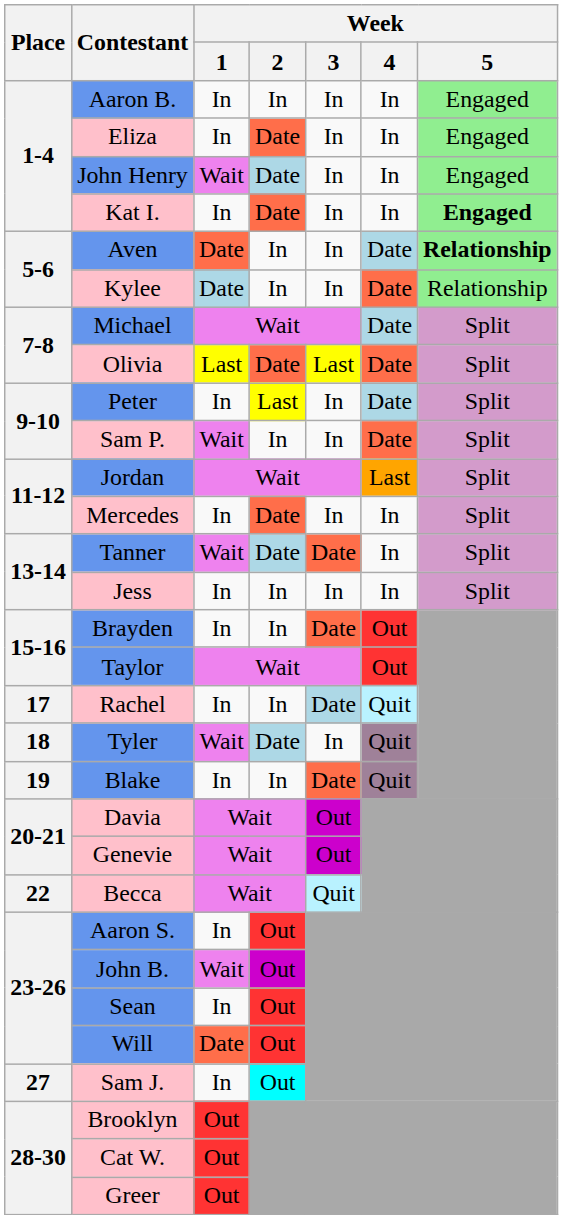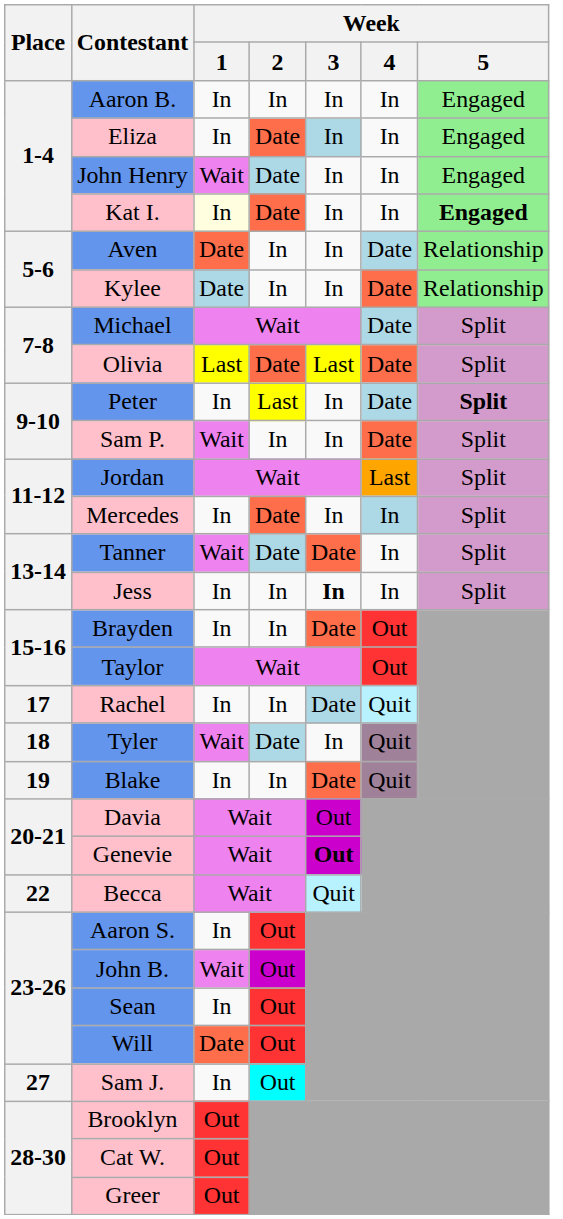Eliza | Week / 3: no background -> lightblue background
Kat I. | Week / 1: no background -> lightyellow background
Aven | Week / 5: bold -> normal
Peter | Week / 5: normal -> bold
Mercedes | Week / 4: no background -> lightblue background
Jess | Week / 3: normal -> bold
Genevie | Week / 3: normal -> bold
